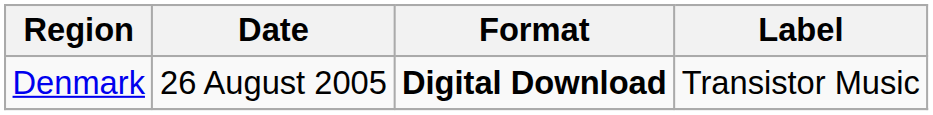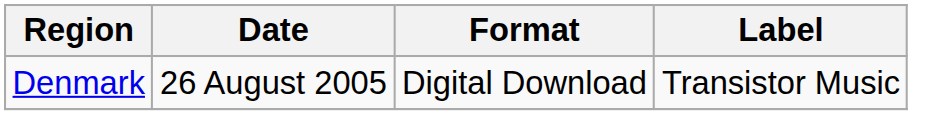Denmark | Format: bold -> normal
